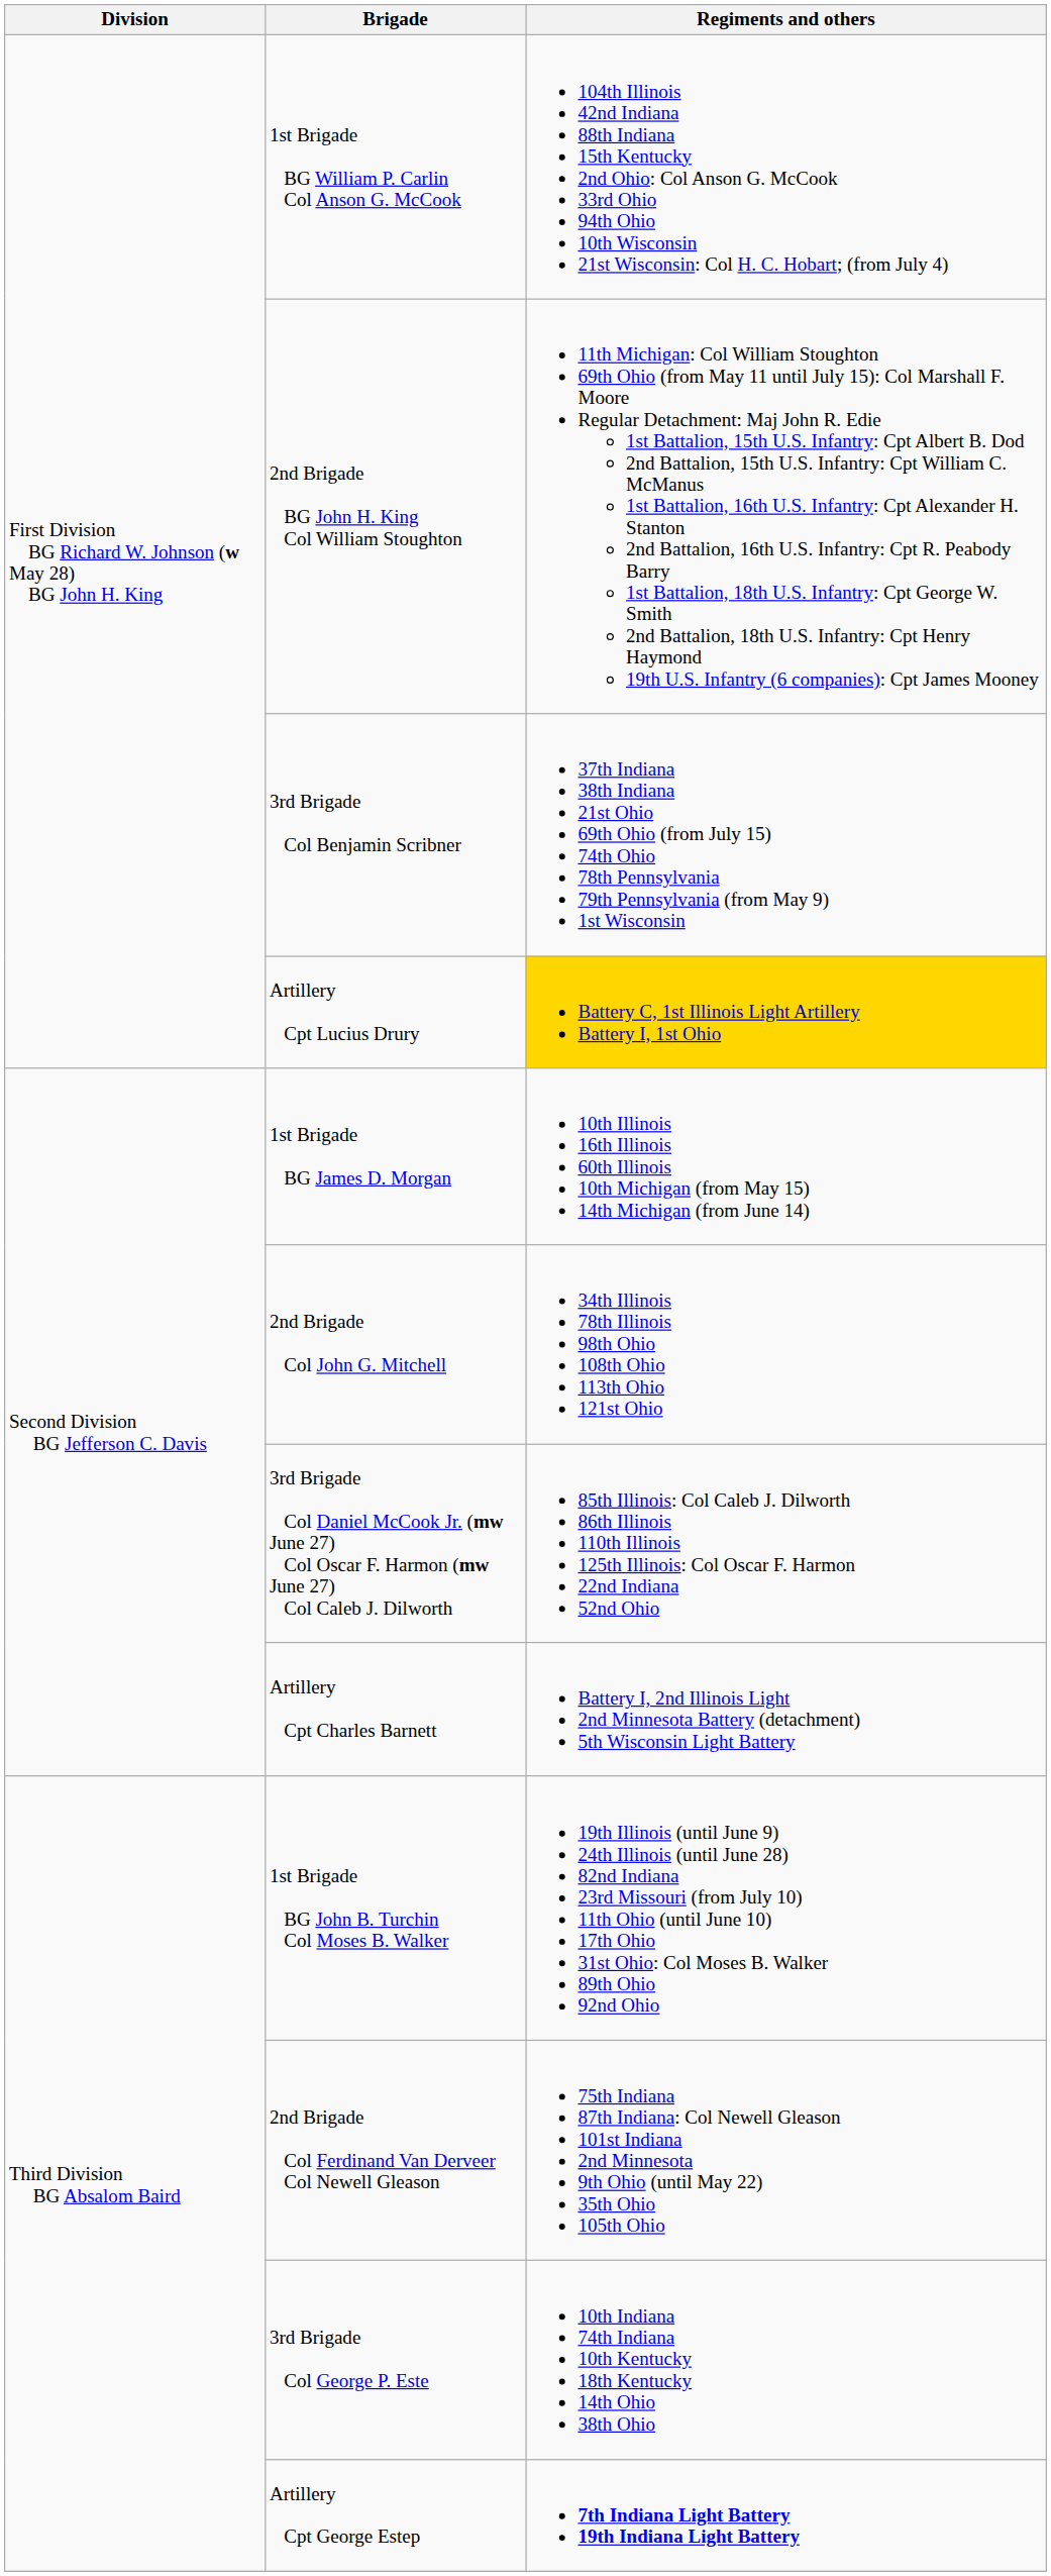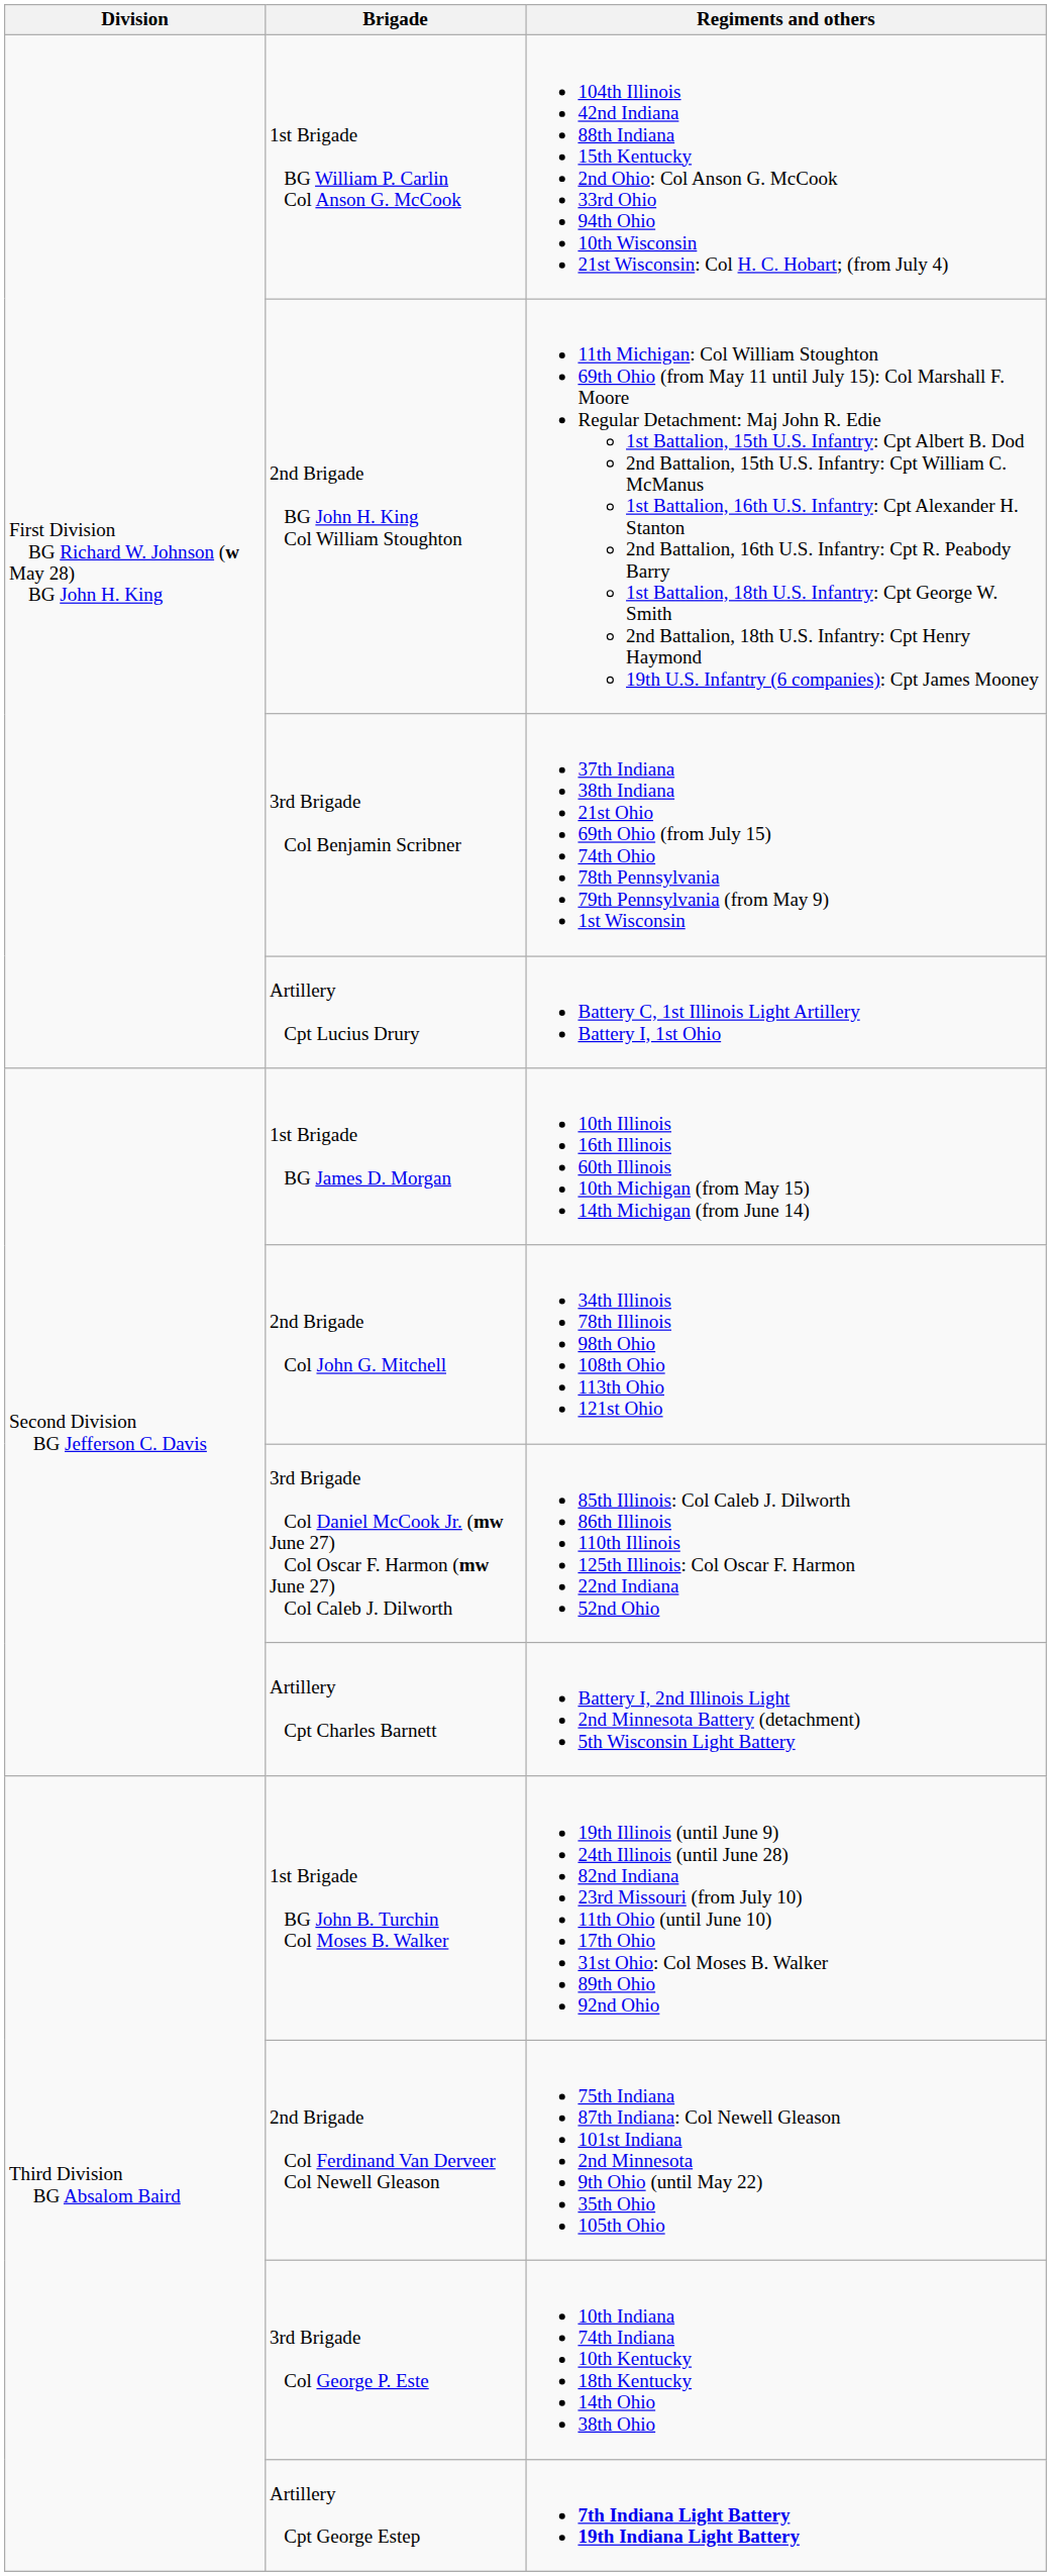Artillery Cpt Lucius Drury | Regiments and others: gold background -> no background
